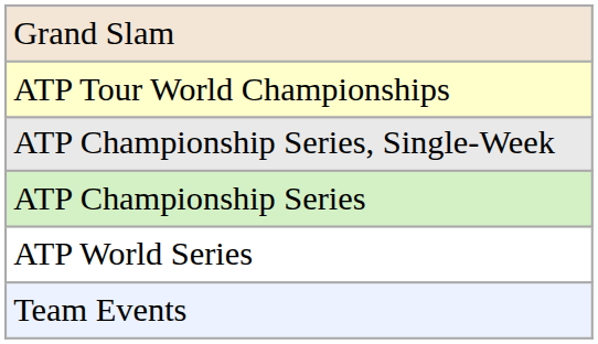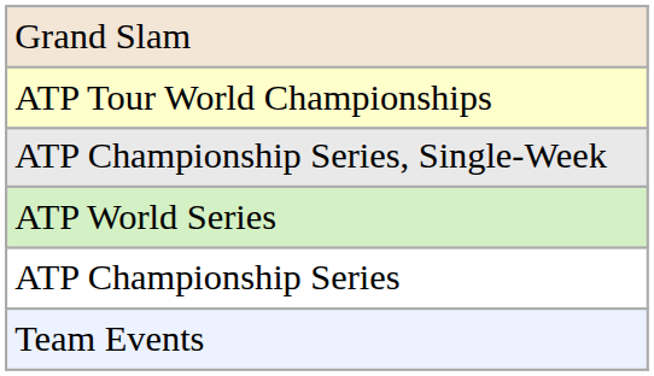row 4 | column 1: ATP Championship Series -> ATP World Series
row 5 | column 1: ATP World Series -> ATP Championship Series
